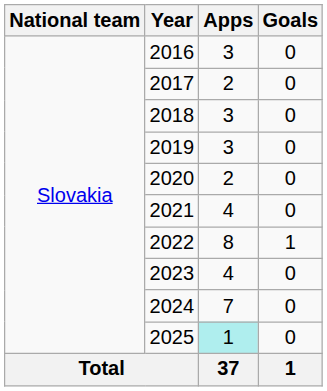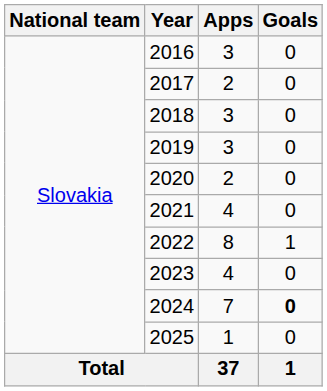2024 | Goals: normal -> bold
2025 | Apps: paleturquoise background -> no background
